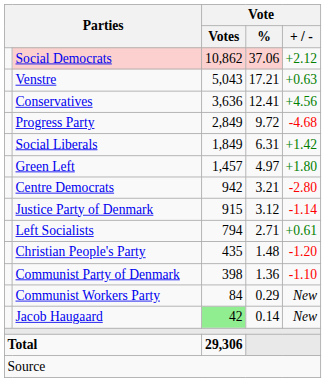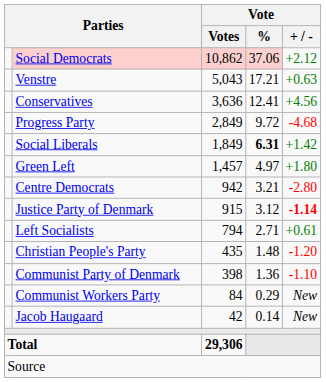Social Liberals | Vote / %: normal -> bold
Justice Party of Denmark | Vote / + / -: normal -> bold
Jacob Haugaard | Vote / Votes: lightgreen background -> no background
